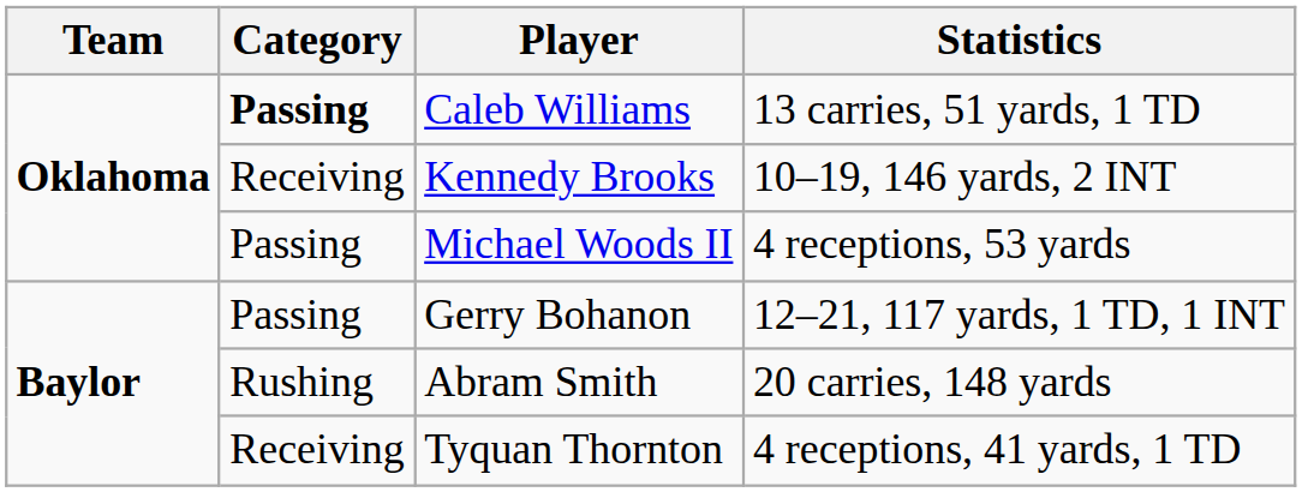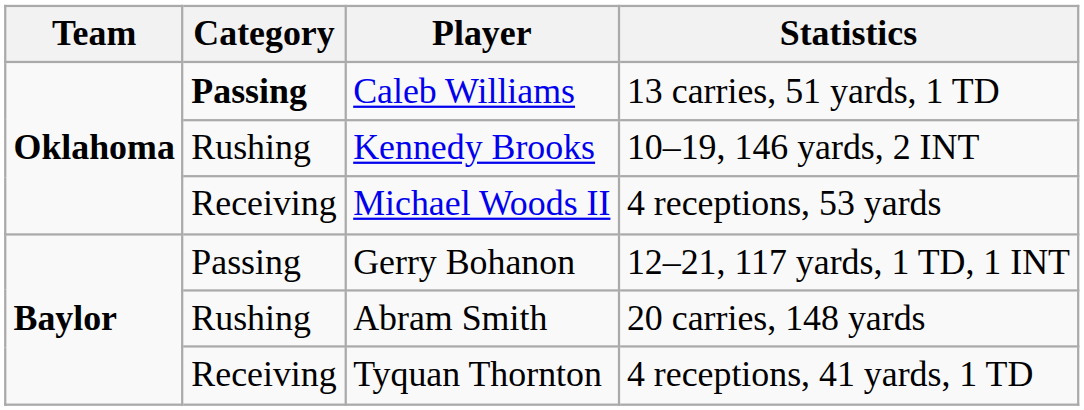Kennedy Brooks | Category: Receiving -> Rushing
Michael Woods II | Category: Passing -> Receiving
